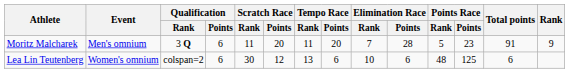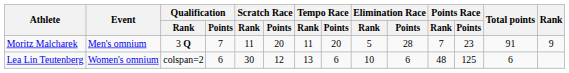Moritz Malcharek | Qualification / Points: 6 -> 7
Moritz Malcharek | Elimination Race / Rank: 7 -> 5
Moritz Malcharek | Points Race / Rank: 5 -> 7
